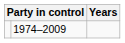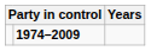row 2 | column 2: normal -> bold
